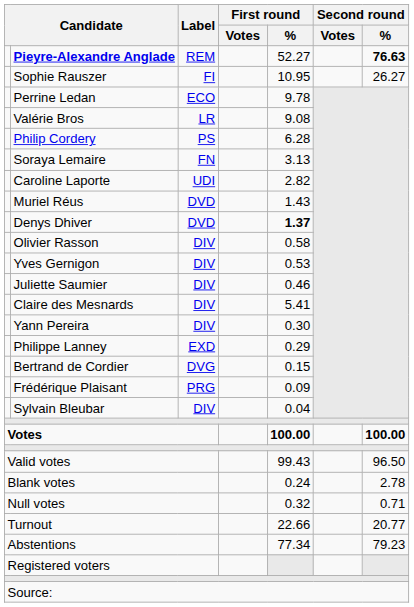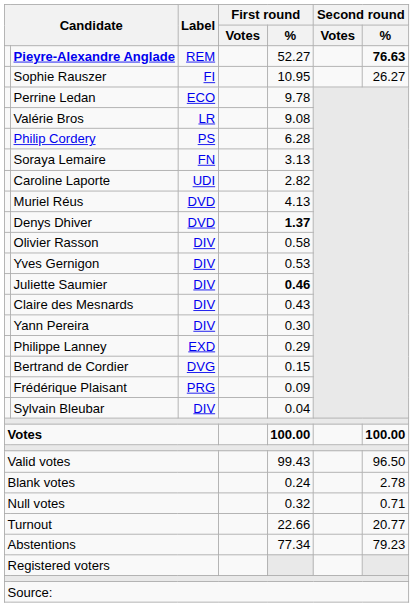Muriel Réus | First round / %: 1.43 -> 4.13
Juliette Saumier | First round / %: normal -> bold
Claire des Mesnards | First round / %: 5.41 -> 0.43
